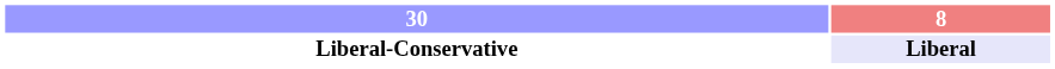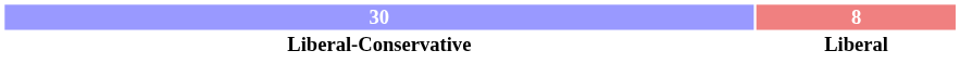Liberal-Conservative | 8: lavender background -> no background
